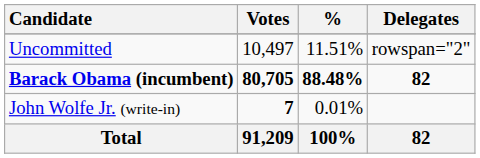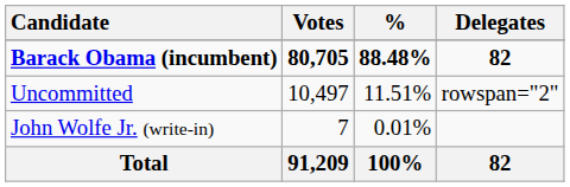rows swapped: Barack Obama (incumbent) <-> Uncommitted
John Wolfe Jr. (write-in) | Votes: bold -> normal
